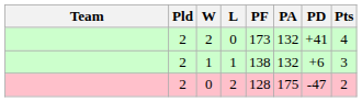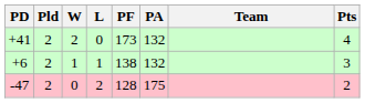columns swapped: Team <-> PD
